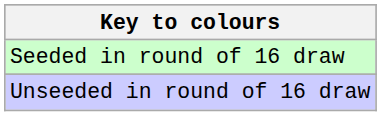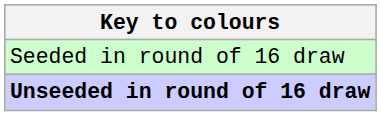row 3 | column 1: normal -> bold
